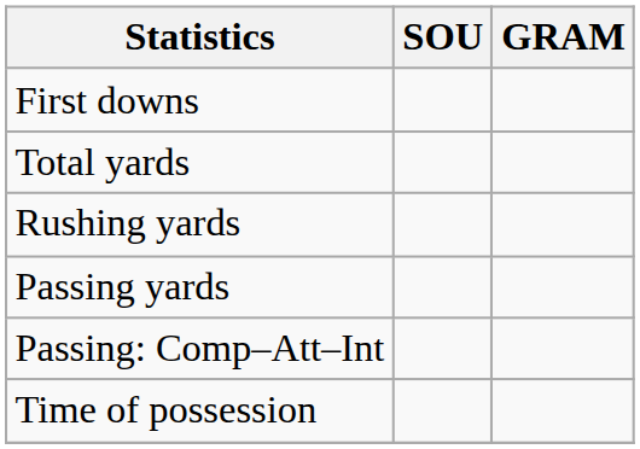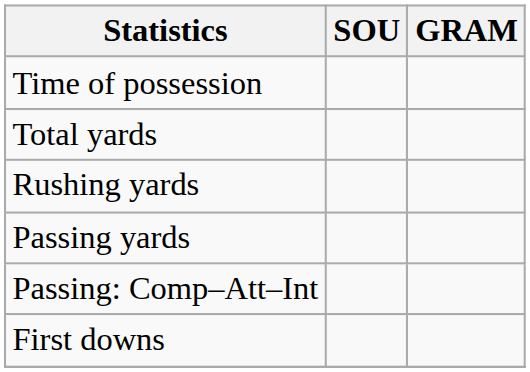rows swapped: First downs <-> Time of possession
